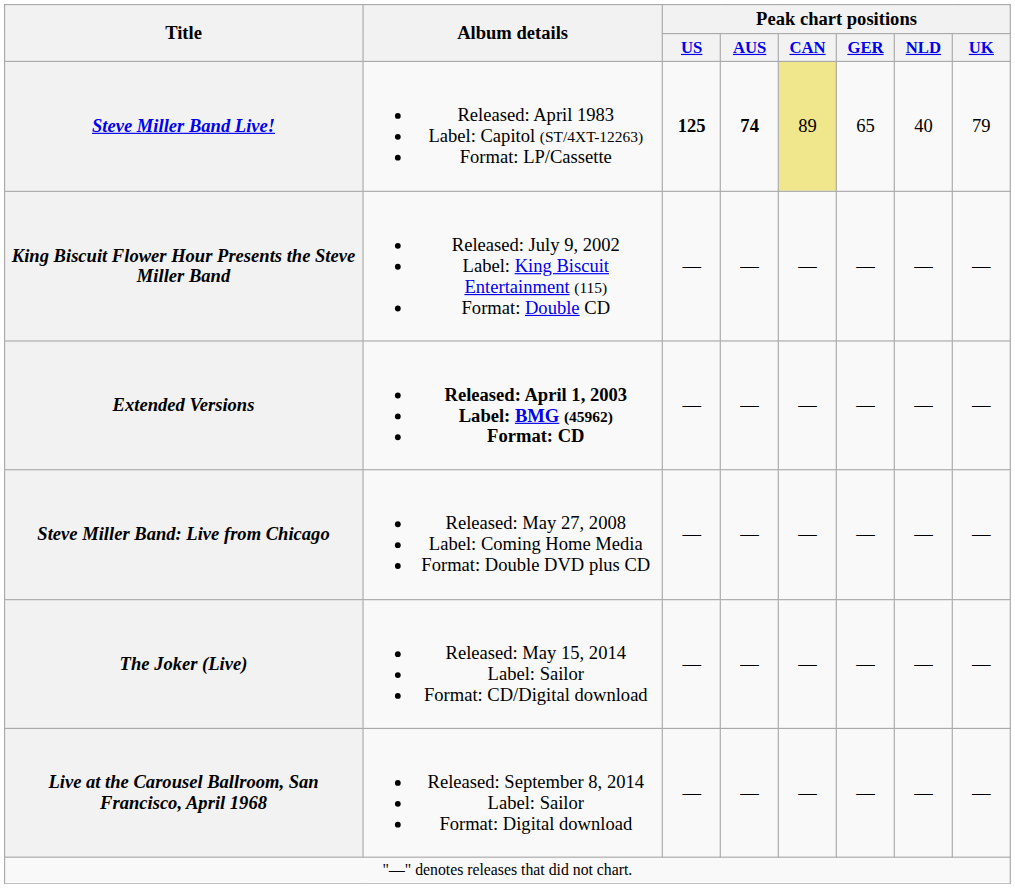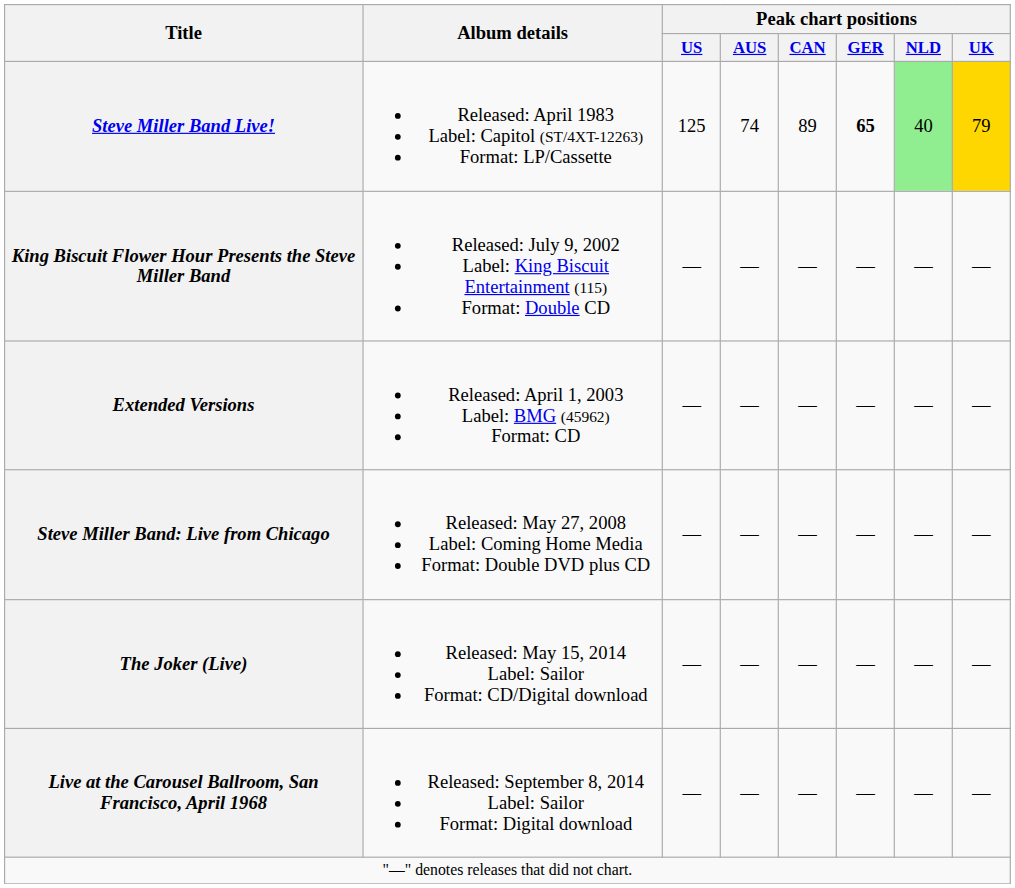Steve Miller Band Live! | Peak chart positions / US: bold -> normal
Steve Miller Band Live! | Peak chart positions / AUS: bold -> normal
Steve Miller Band Live! | Peak chart positions / CAN: khaki background -> no background
Steve Miller Band Live! | Peak chart positions / GER: normal -> bold
Steve Miller Band Live! | Peak chart positions / NLD: no background -> lightgreen background
Steve Miller Band Live! | Peak chart positions / UK: no background -> gold background
Extended Versions | Album details: bold -> normal
